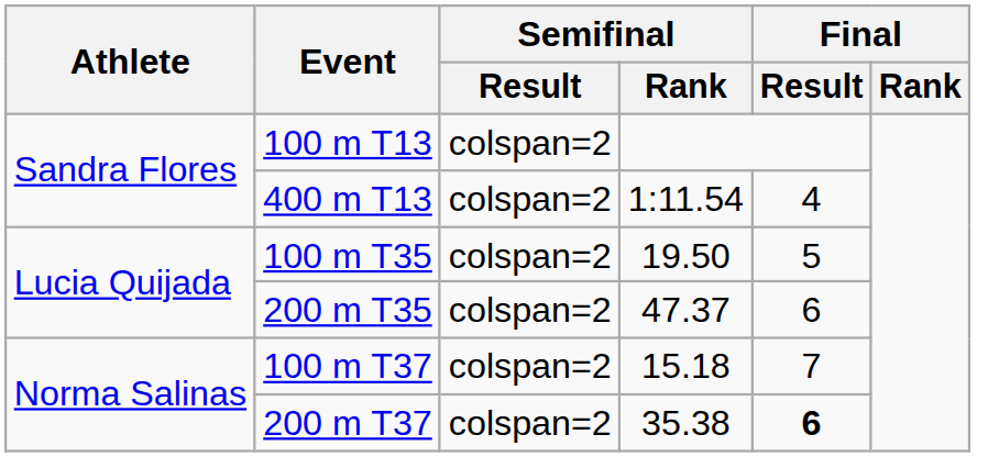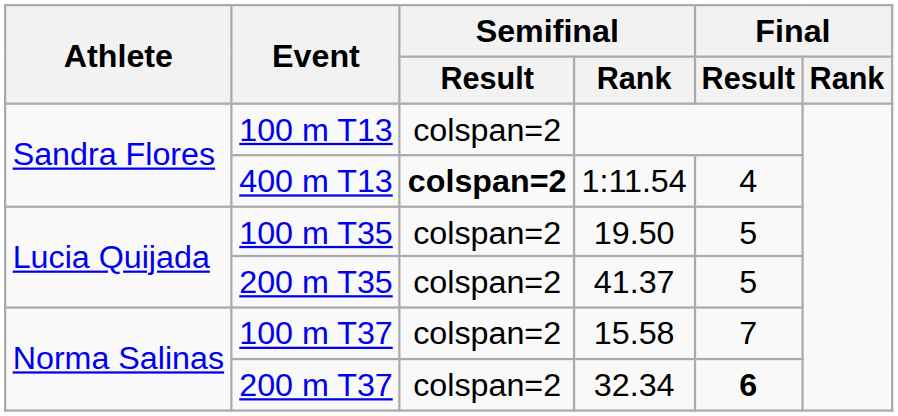400 m T13 | Semifinal / Result: normal -> bold
200 m T35 | Semifinal / Rank: 47.37 -> 41.37
200 m T35 | Final / Result: 6 -> 5
100 m T37 | Semifinal / Rank: 15.18 -> 15.58
200 m T37 | Semifinal / Rank: 35.38 -> 32.34
